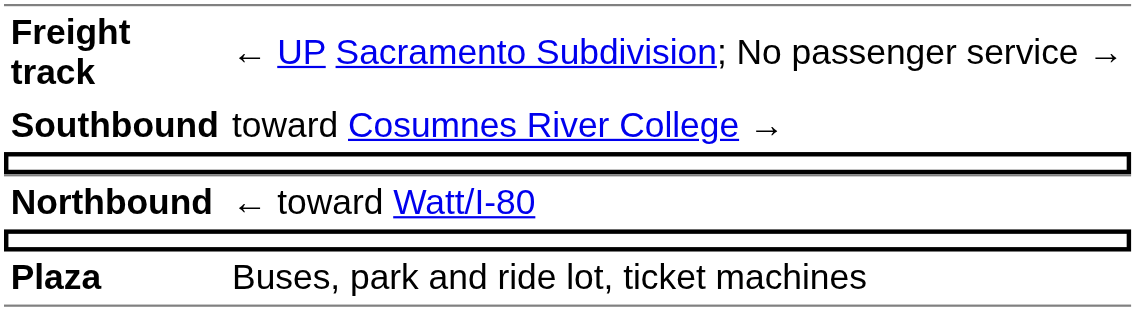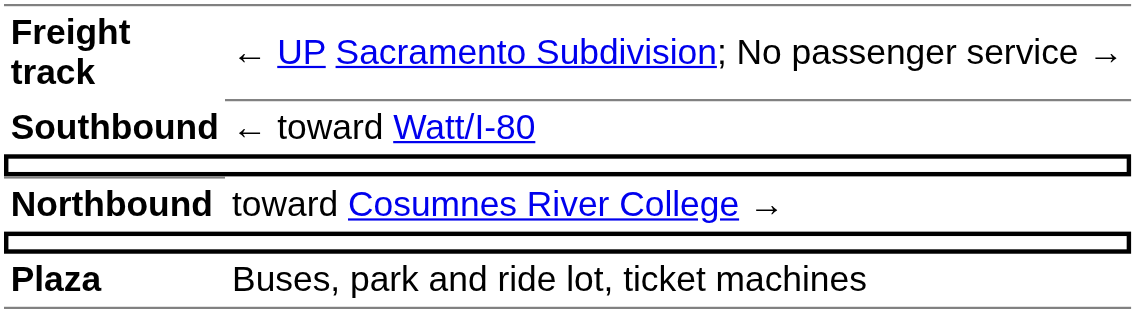row 2 | column 2: toward Cosumnes River College → -> ← toward Watt/I-80
row 3 | column 2: ← toward Watt/I-80 -> toward Cosumnes River College →
